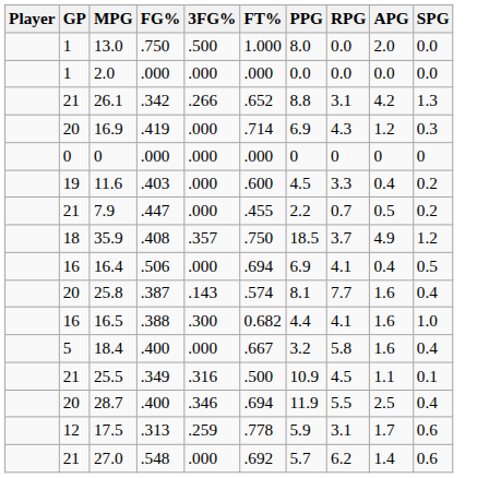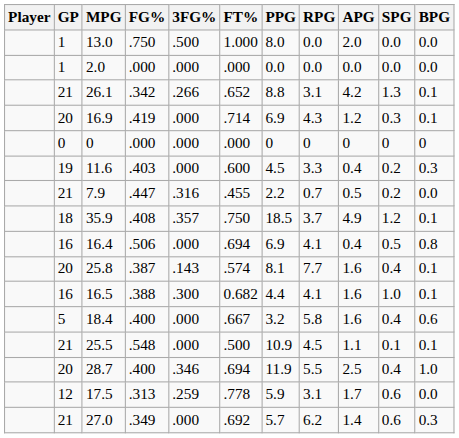+ column: BPG | 0.0 | 0.0 | 0.1 | 0.1 | 0 | 0.3 | 0.0 | 0.1 | 0.8 | 0.1 | 0.1 | 0.6 | 0.1 | 1.0 | 0.0 | 0.3
7.9 | 3FG%: .000 -> .316
25.5 | FG%: .349 -> .548
25.5 | 3FG%: .316 -> .000
27.0 | FG%: .548 -> .349
